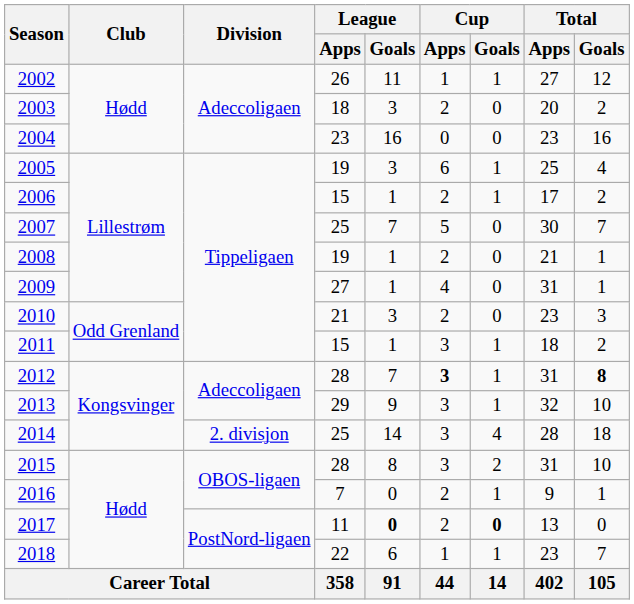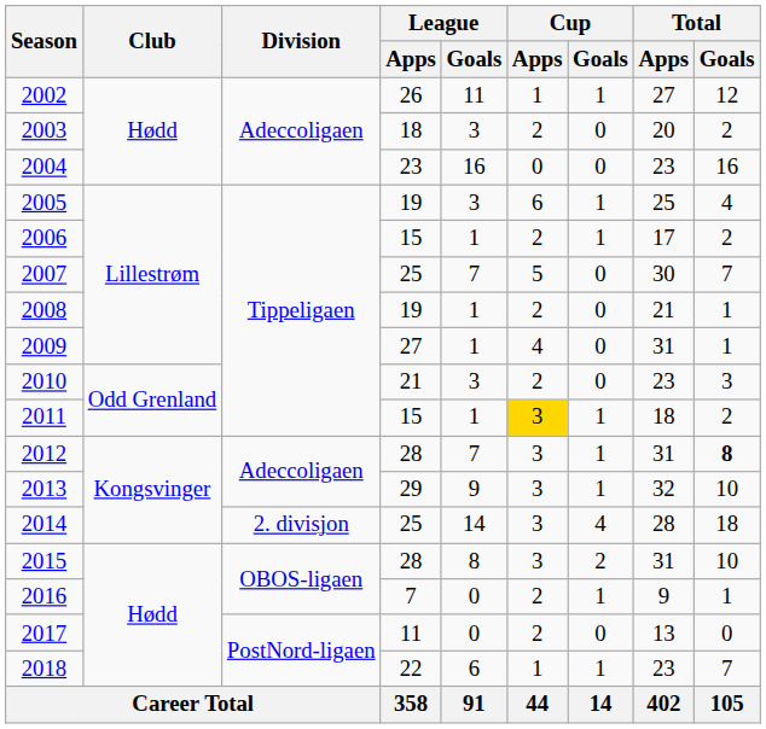2011 | Cup / Apps: no background -> gold background
2012 | Cup / Apps: bold -> normal
2017 | League / Goals: bold -> normal
2017 | Cup / Goals: bold -> normal
